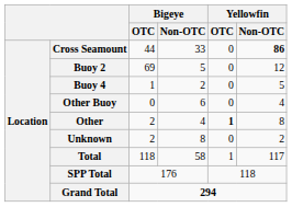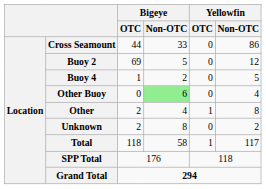Cross Seamount | Yellowfin / Non-OTC: bold -> normal
Other Buoy | Bigeye / Non-OTC: no background -> lightgreen background
Other | Yellowfin / OTC: bold -> normal
